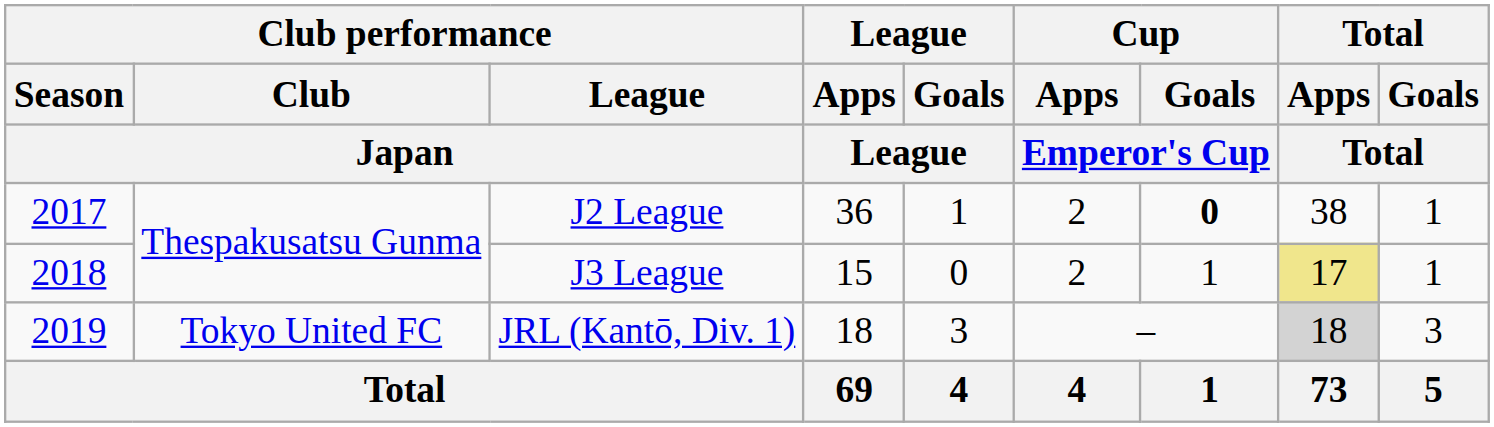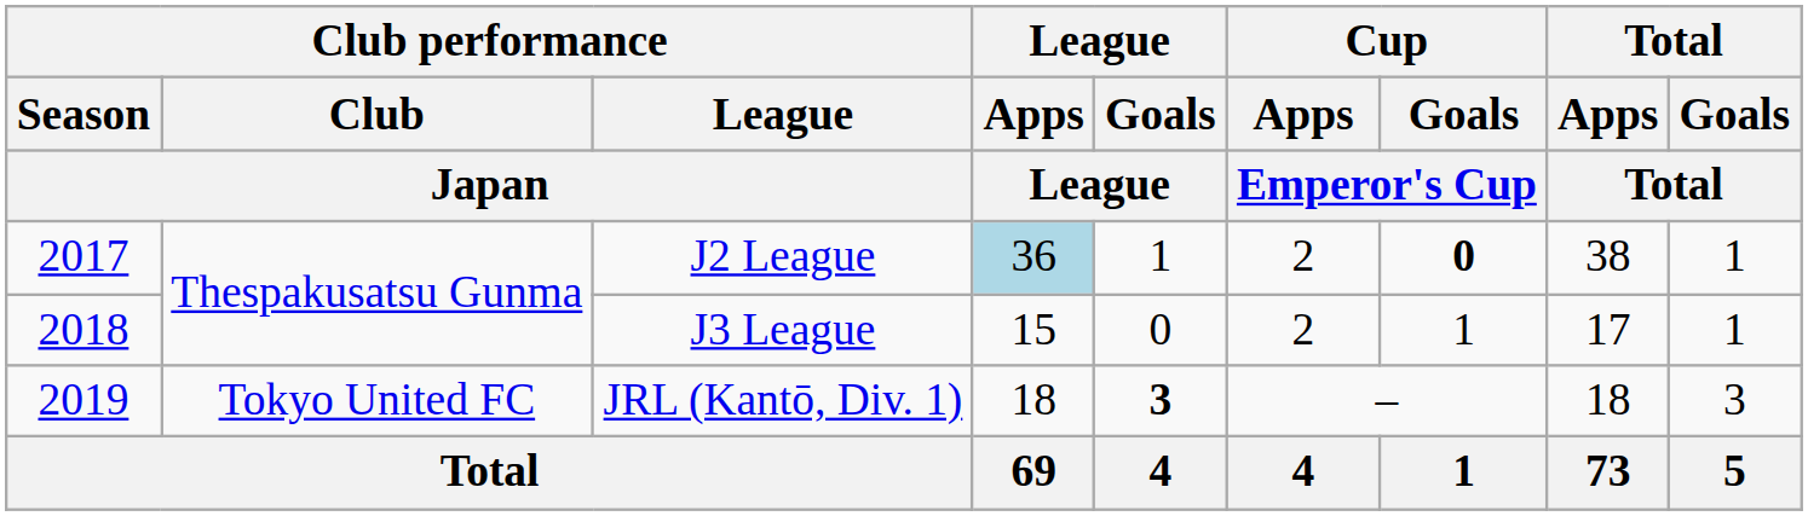J2 League | League / Apps / League: no background -> lightblue background
J3 League | Total / Apps / Total: khaki background -> no background
JRL (Kantō, Div. 1) | League / Goals / League: normal -> bold
JRL (Kantō, Div. 1) | Total / Apps / Total: lightgrey background -> no background
